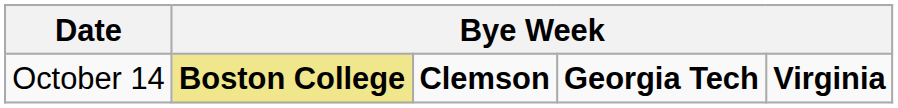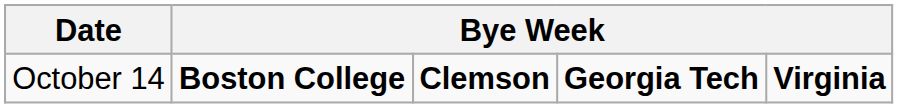October 14 | column 2: khaki background -> no background
